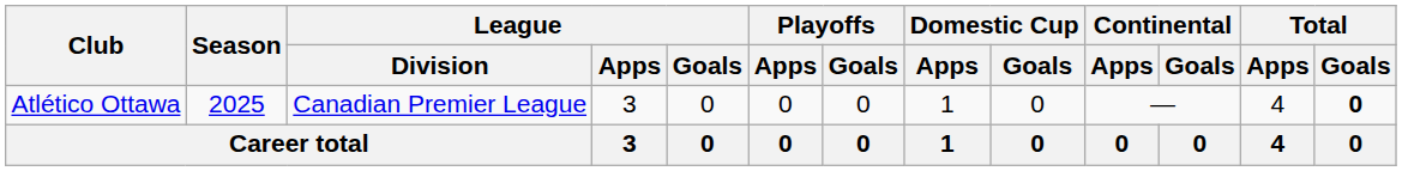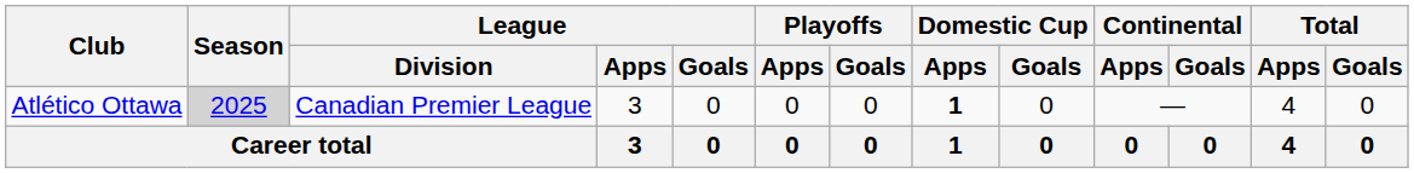Atlético Ottawa | Season: no background -> lightgrey background
Atlético Ottawa | Domestic Cup / Apps: normal -> bold
Atlético Ottawa | Total / Goals: bold -> normal
